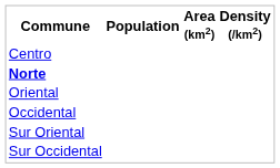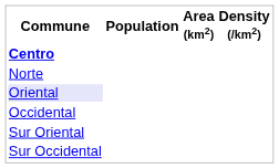Centro | Commune: normal -> bold
Norte | Commune: bold -> normal
Oriental | Commune: no background -> lavender background
